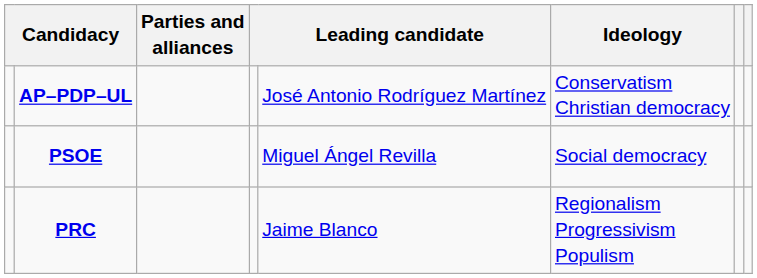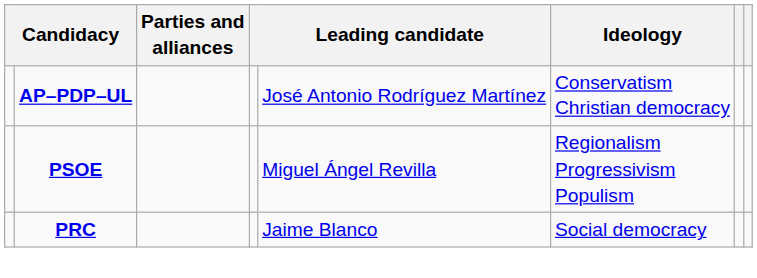PSOE | Ideology: Social democracy -> Regionalism Progressivism Populism
PRC | Ideology: Regionalism Progressivism Populism -> Social democracy
